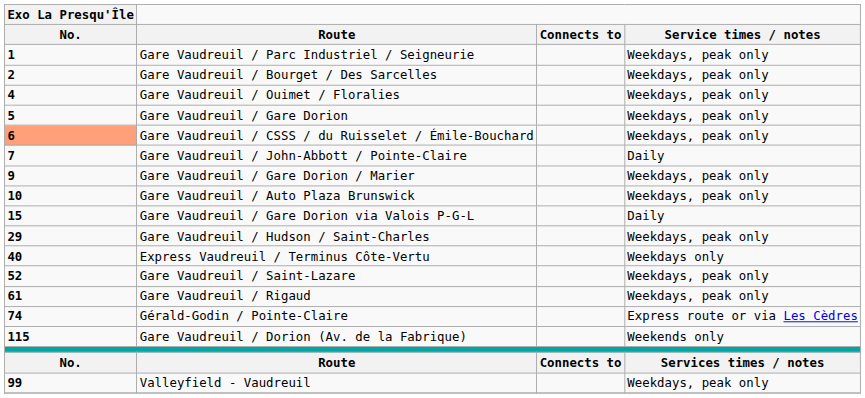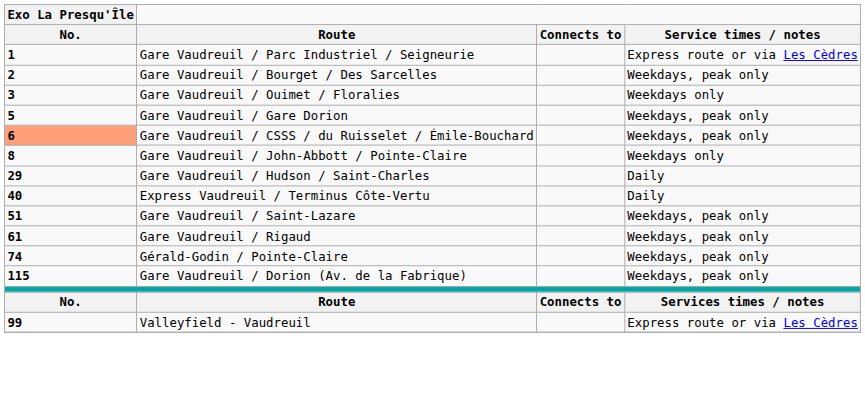Gare Vaudreuil / Parc Industriel / Seigneurie | Service times / notes: Weekdays, peak only -> Express route or via Les Cèdres
Gare Vaudreuil / Ouimet / Floralies | Exo La Presqu'Île / No.: 4 -> 3
Gare Vaudreuil / Ouimet / Floralies | Service times / notes: Weekdays, peak only -> Weekdays only
Gare Vaudreuil / John-Abbott / Pointe-Claire | Exo La Presqu'Île / No.: 7 -> 8
Gare Vaudreuil / John-Abbott / Pointe-Claire | Service times / notes: Daily -> Weekdays only
- row: 9 | Gare Vaudreuil / Gare Dorion / Marier | Weekdays, peak only
- row: 10 | Gare Vaudreuil / Auto Plaza Brunswick | Weekdays, peak only
- row: 15 | Gare Vaudreuil / Gare Dorion via Valois P-G-L | Daily
Gare Vaudreuil / Hudson / Saint-Charles | Service times / notes: Weekdays, peak only -> Daily
Express Vaudreuil / Terminus Côte-Vertu | Service times / notes: Weekdays only -> Daily
Gare Vaudreuil / Saint-Lazare | Exo La Presqu'Île / No.: 52 -> 51
Gérald-Godin / Pointe-Claire | Service times / notes: Express route or via Les Cèdres -> Weekdays, peak only
Gare Vaudreuil / Dorion (Av. de la Fabrique) | Service times / notes: Weekends only -> Weekdays, peak only
Valleyfield - Vaudreuil | Service times / notes: Weekdays, peak only -> Express route or via Les Cèdres
